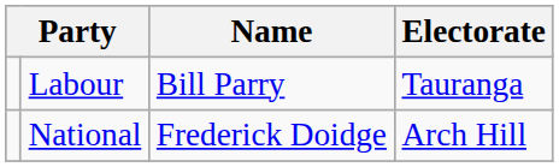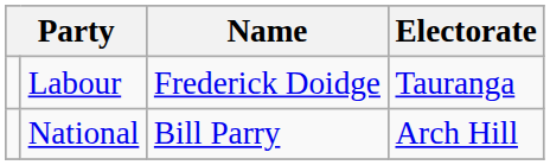Labour | Name: Bill Parry -> Frederick Doidge
National | Name: Frederick Doidge -> Bill Parry
